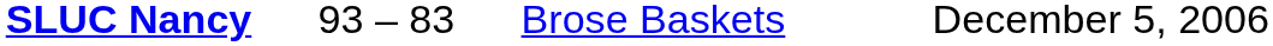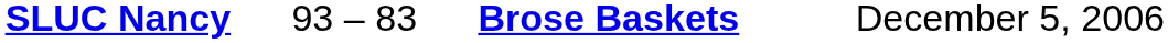SLUC Nancy | column 3: normal -> bold
